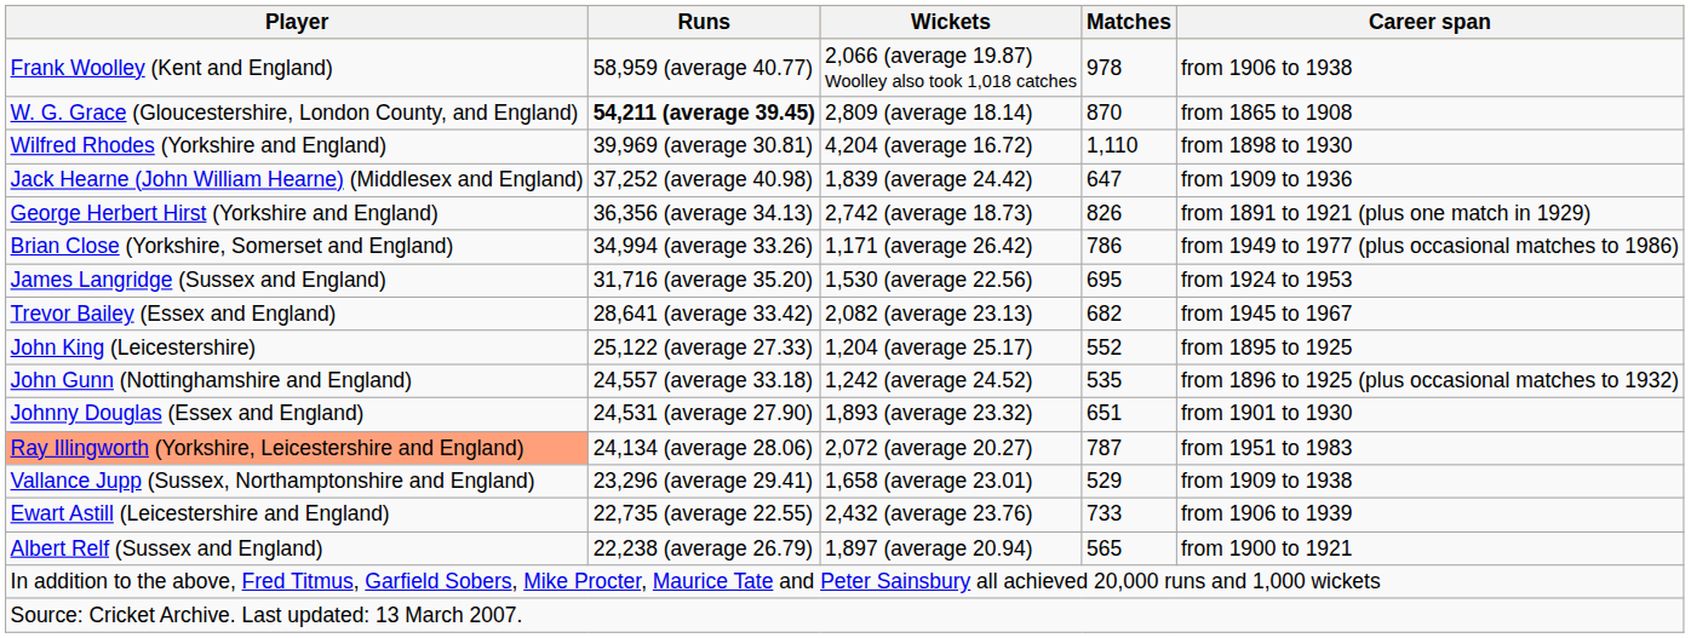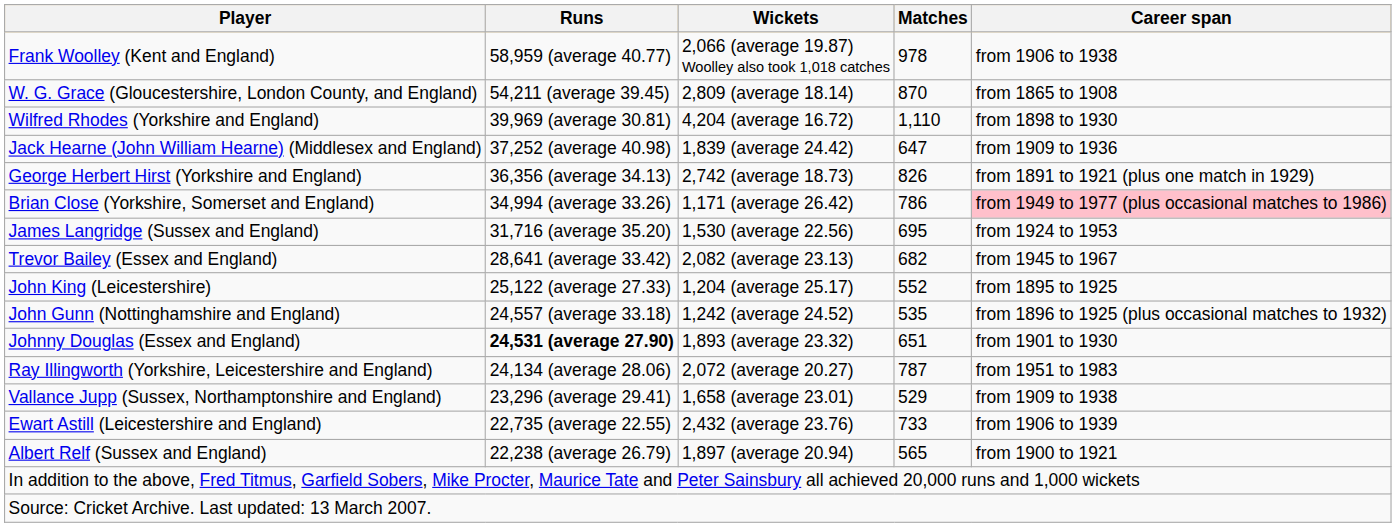W. G. Grace (Gloucestershire, London County, and England) | Runs: bold -> normal
Brian Close (Yorkshire, Somerset and England) | Career span: no background -> pink background
Johnny Douglas (Essex and England) | Runs: normal -> bold
Ray Illingworth (Yorkshire, Leicestershire and England) | Player: lightsalmon background -> no background
